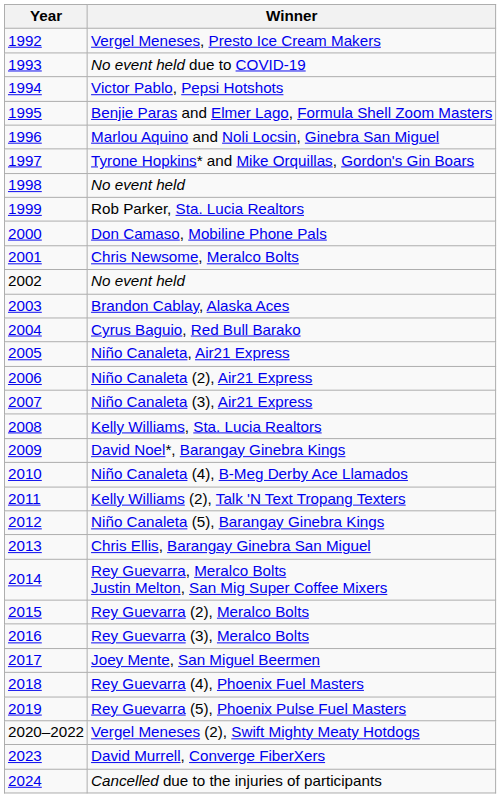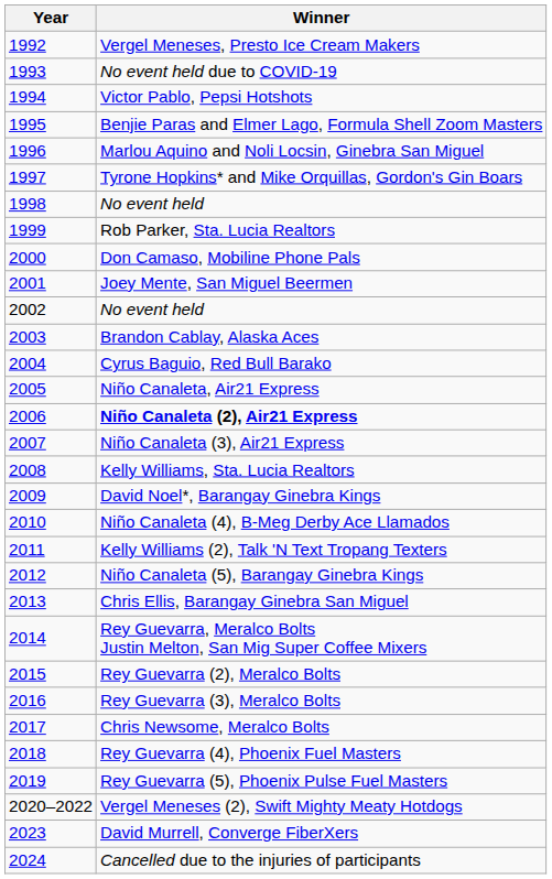row 11 | Winner: Chris Newsome, Meralco Bolts -> Joey Mente, San Miguel Beermen
row 16 | Winner: normal -> bold
row 27 | Winner: Joey Mente, San Miguel Beermen -> Chris Newsome, Meralco Bolts
